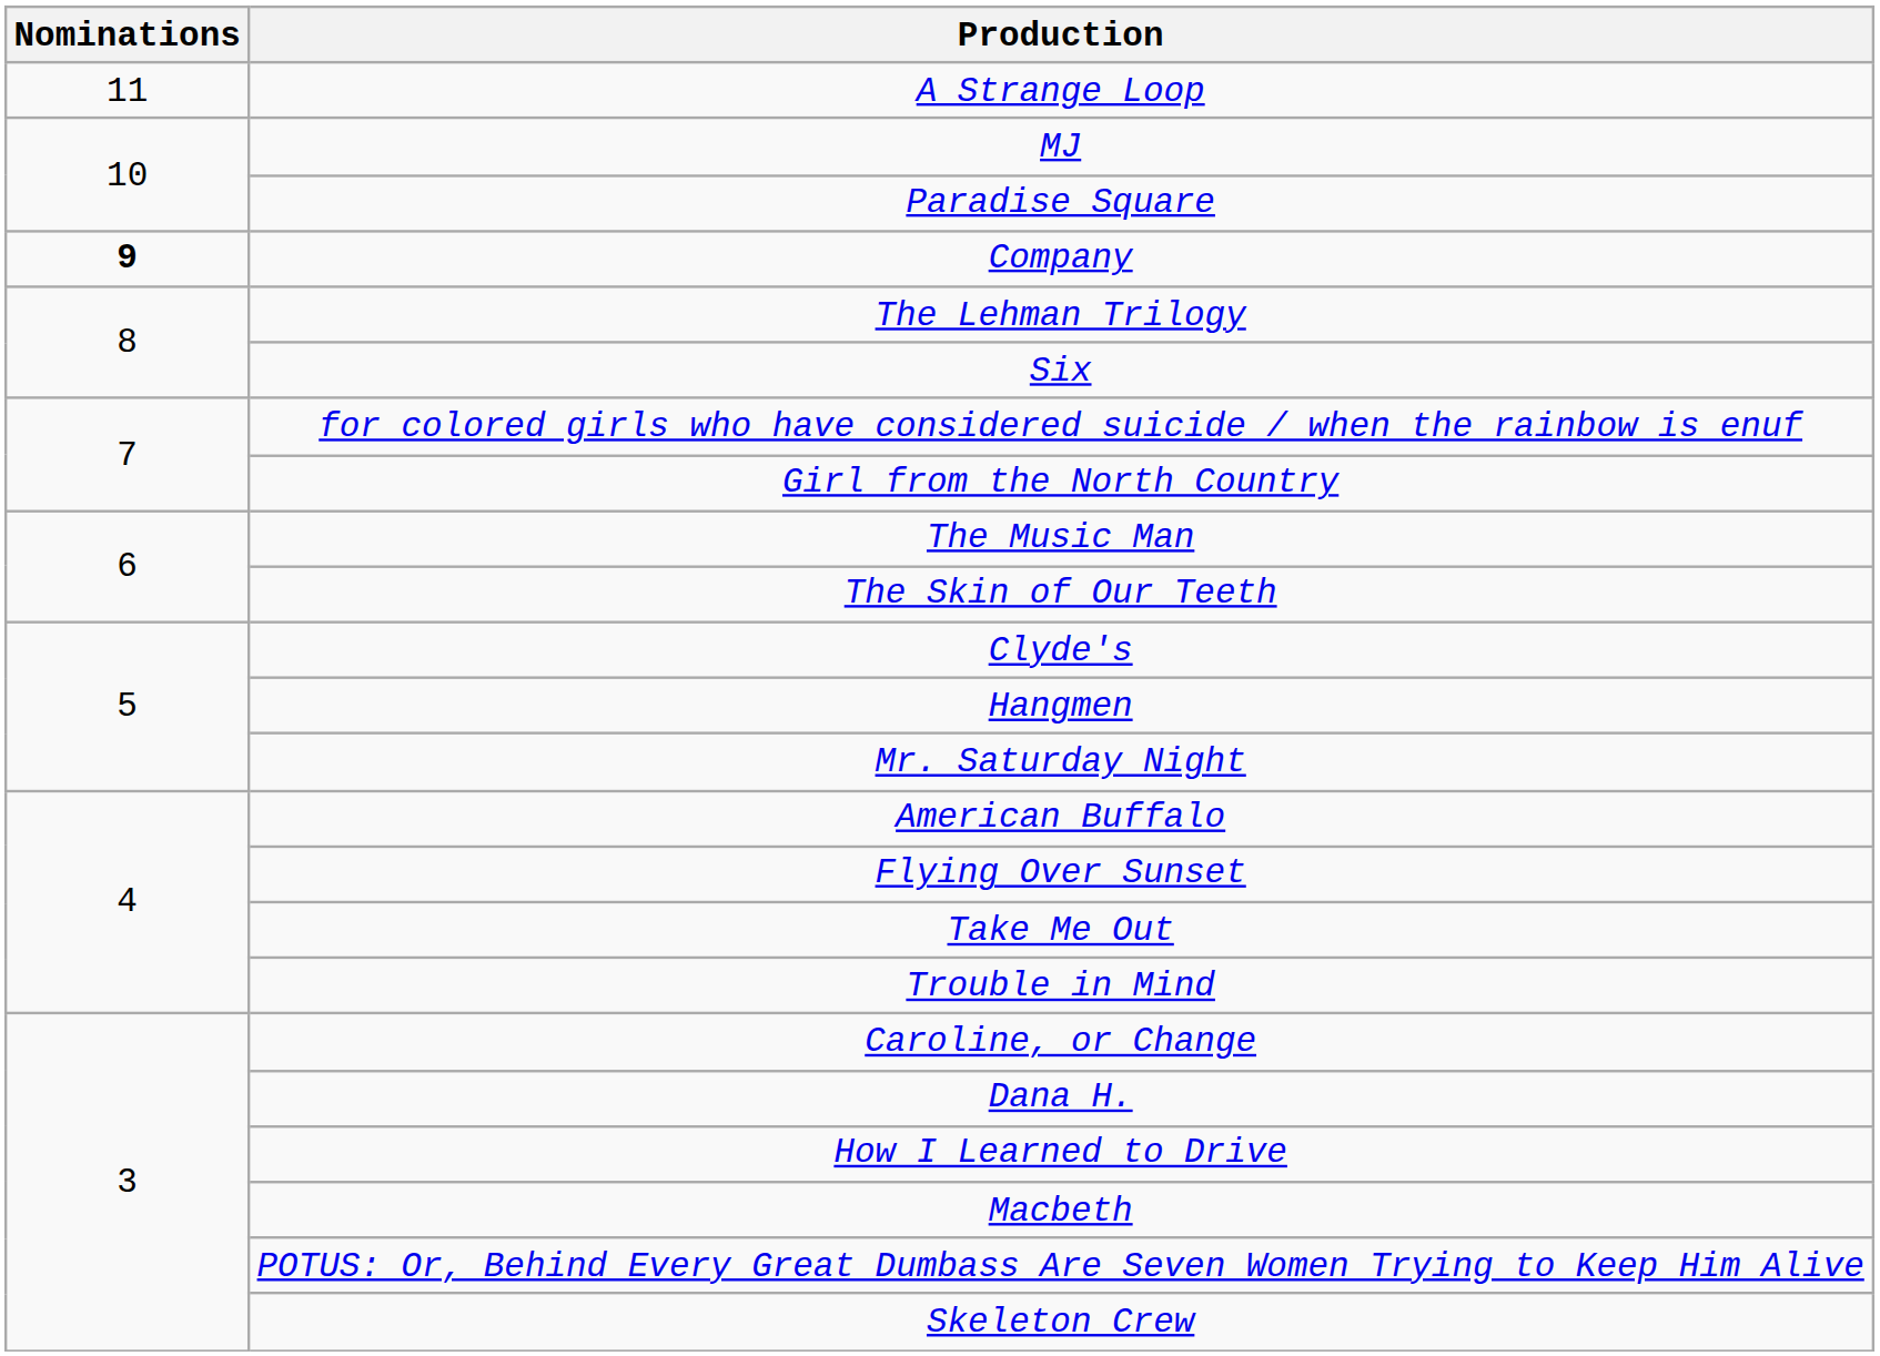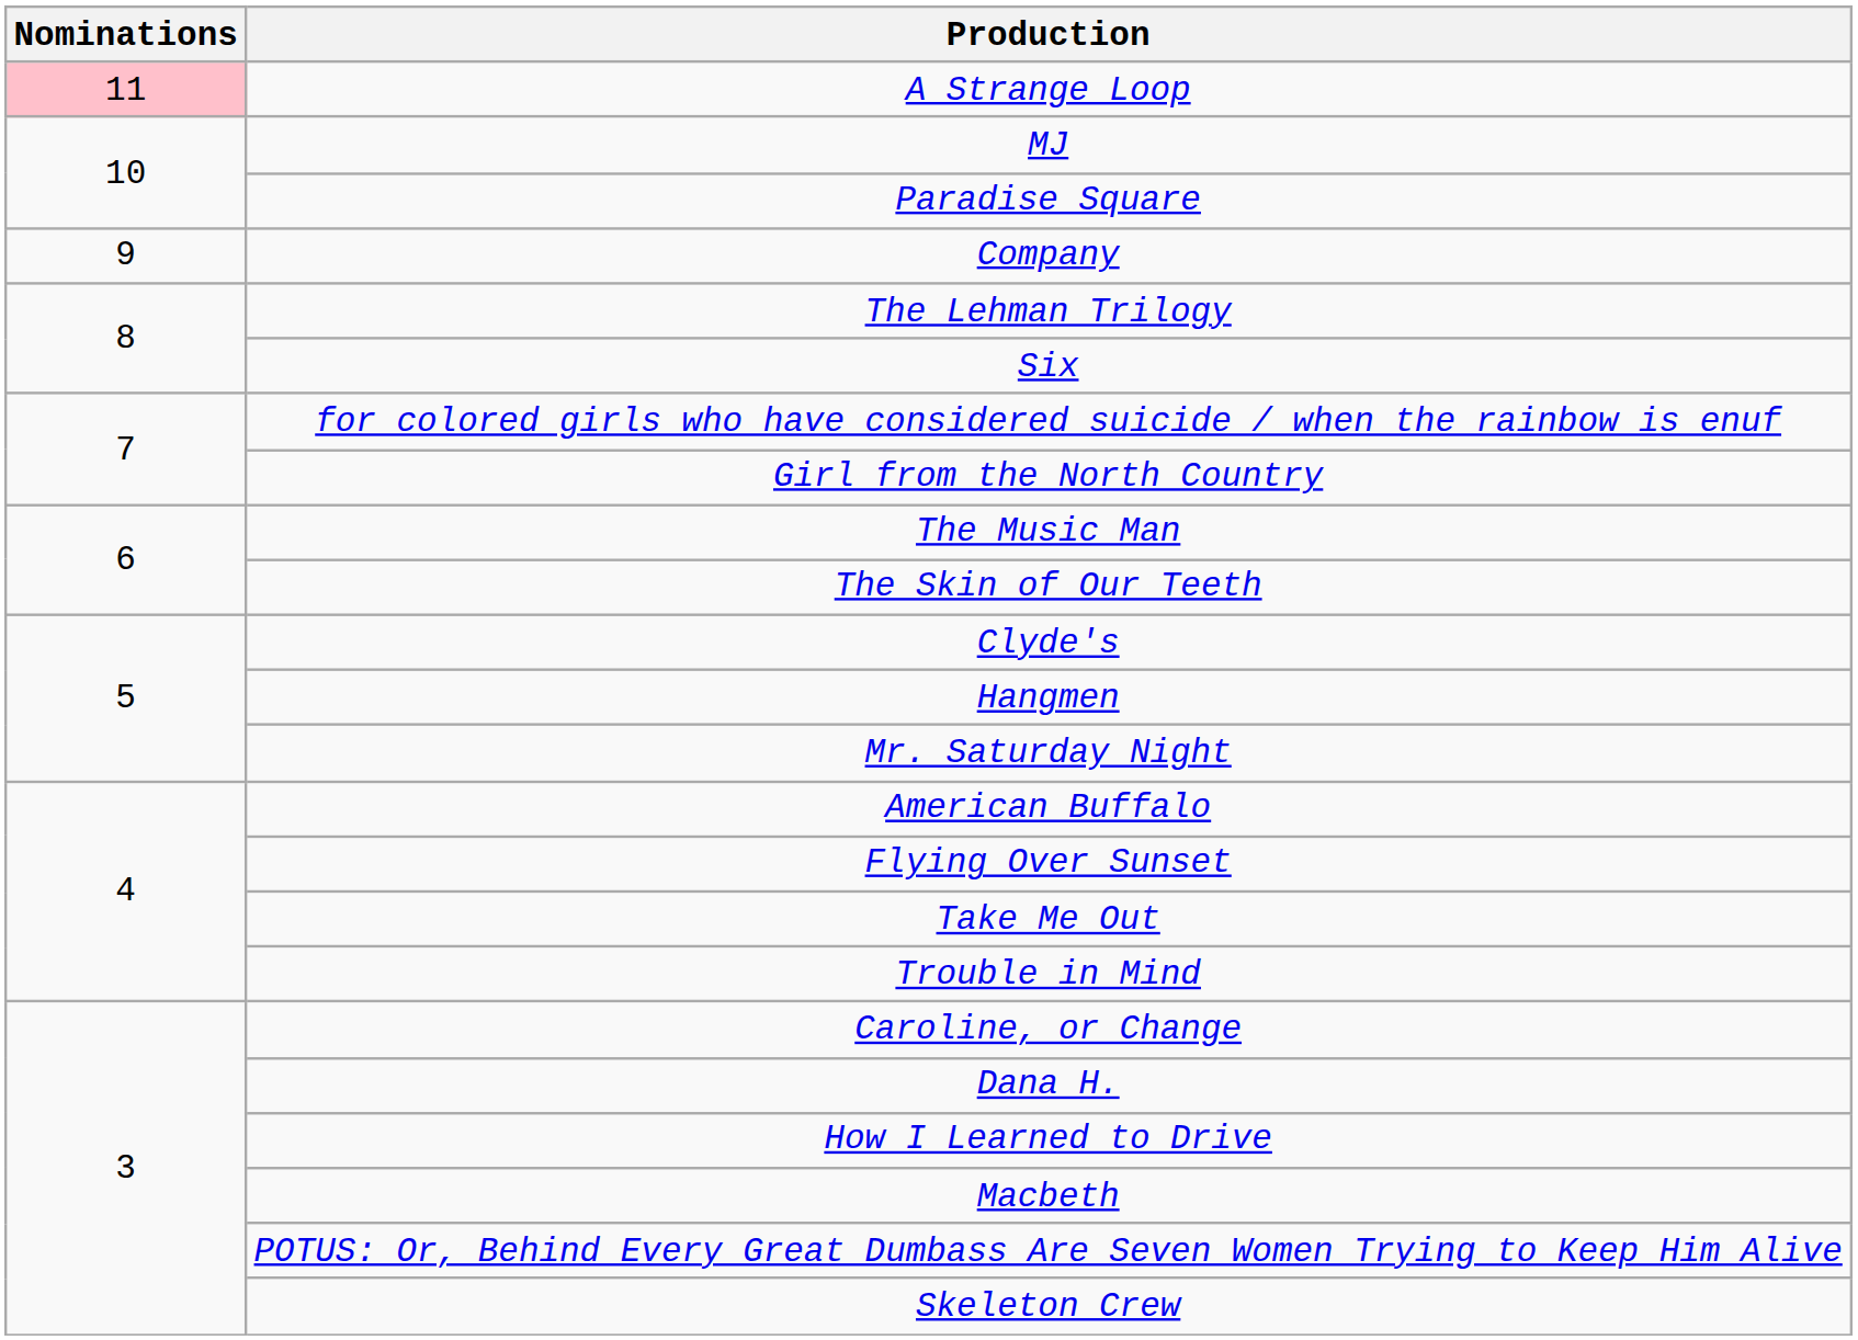A Strange Loop | Nominations: no background -> pink background
Company | Nominations: bold -> normal
